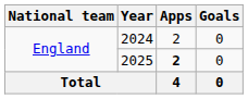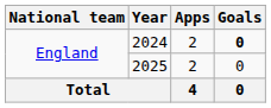2024 | Goals: normal -> bold
2025 | Apps: bold -> normal
